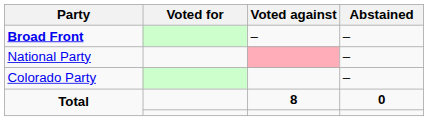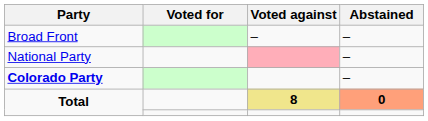Broad Front | Party: bold -> normal
Colorado Party | Party: normal -> bold
Total / 8 | Voted against: no background -> khaki background
Total / 8 | Abstained: no background -> lightsalmon background
